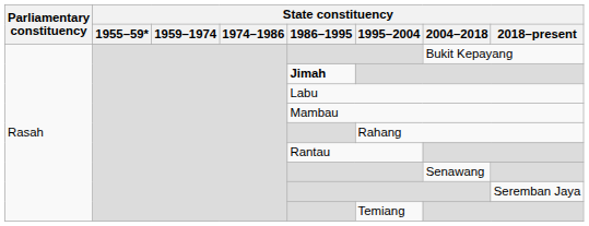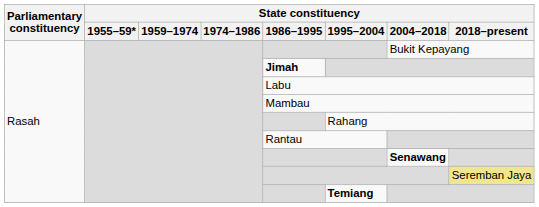row 9 | State constituency / 2004–2018: normal -> bold
row 10 | State constituency / 2018–present: no background -> khaki background
row 11 | State constituency / 1995–2004: normal -> bold
